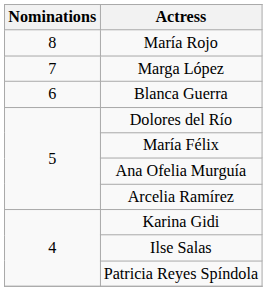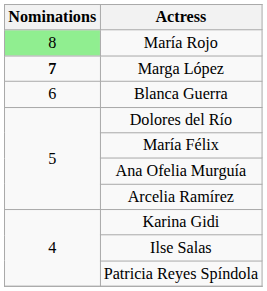María Rojo | Nominations: no background -> lightgreen background
Marga López | Nominations: normal -> bold
